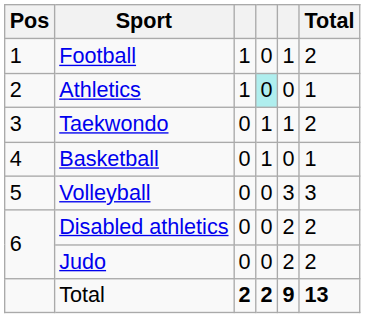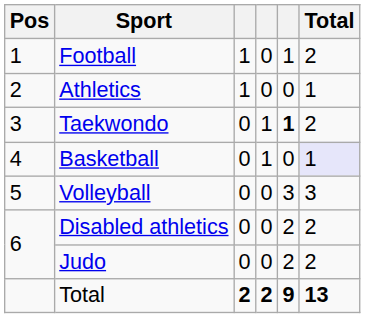Athletics | column 4: paleturquoise background -> no background
Taekwondo | column 5: normal -> bold
Basketball | Total: no background -> lavender background
